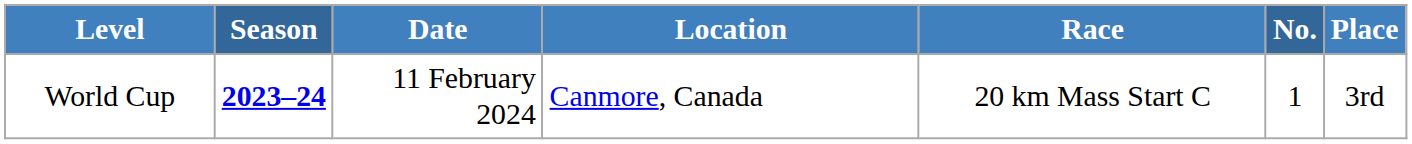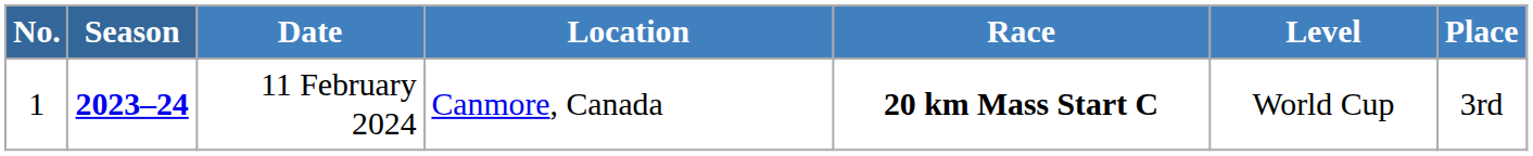columns swapped: No. <-> Level
11 February 2024 | Race: normal -> bold
